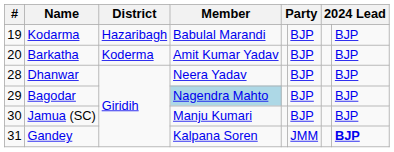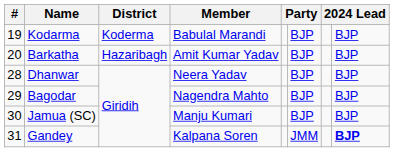Kodarma | District: Hazaribagh -> Koderma
Barkatha | District: Koderma -> Hazaribagh
Bagodar | Member: lightblue background -> no background
